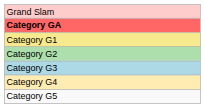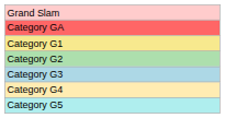row 2 | column 1: bold -> normal
row 7 | column 1: no background -> paleturquoise background
